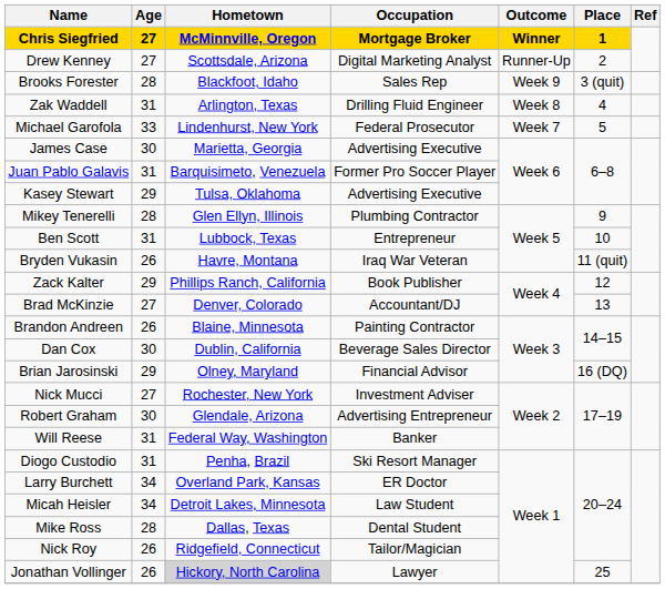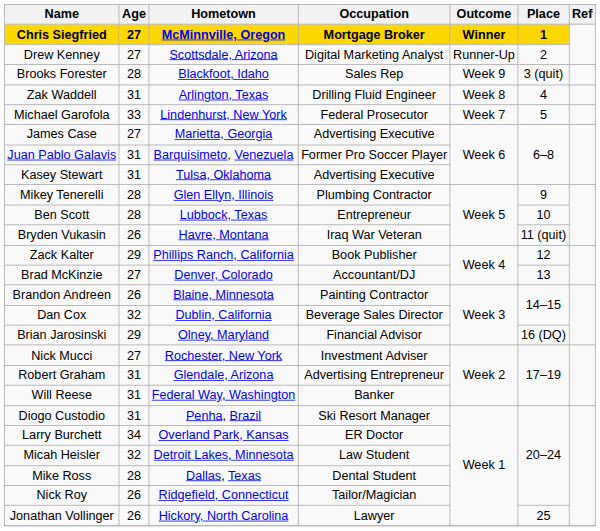James Case | Age: 30 -> 27
Kasey Stewart | Age: 29 -> 31
Ben Scott | Age: 31 -> 28
Dan Cox | Age: 30 -> 32
Robert Graham | Age: 30 -> 31
Micah Heisler | Age: 34 -> 32
Jonathan Vollinger | Hometown: lightgrey background -> no background
